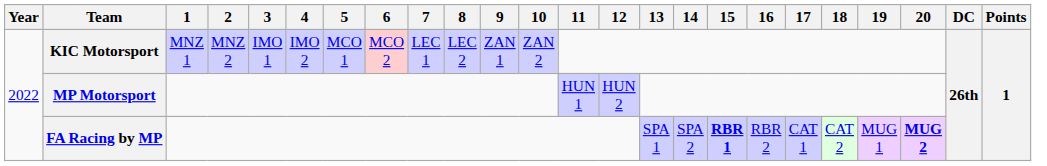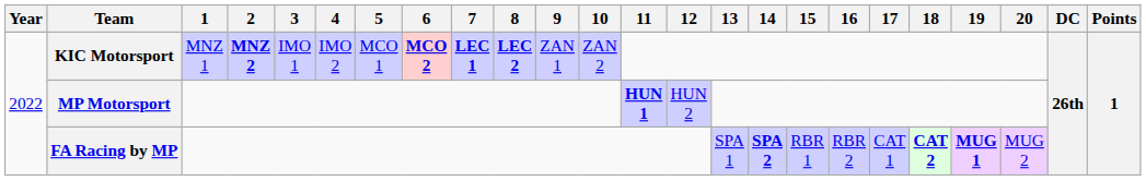KIC Motorsport | 2: normal -> bold
KIC Motorsport | 6: normal -> bold
KIC Motorsport | 7: normal -> bold
KIC Motorsport | 8: normal -> bold
MP Motorsport | 11: normal -> bold
FA Racing by MP | 14: normal -> bold
FA Racing by MP | 15: bold -> normal
FA Racing by MP | 18: normal -> bold
FA Racing by MP | 19: normal -> bold
FA Racing by MP | 20: bold -> normal
